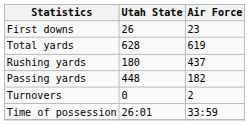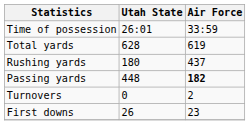rows swapped: First downs <-> Time of possession
Passing yards | Air Force: normal -> bold
